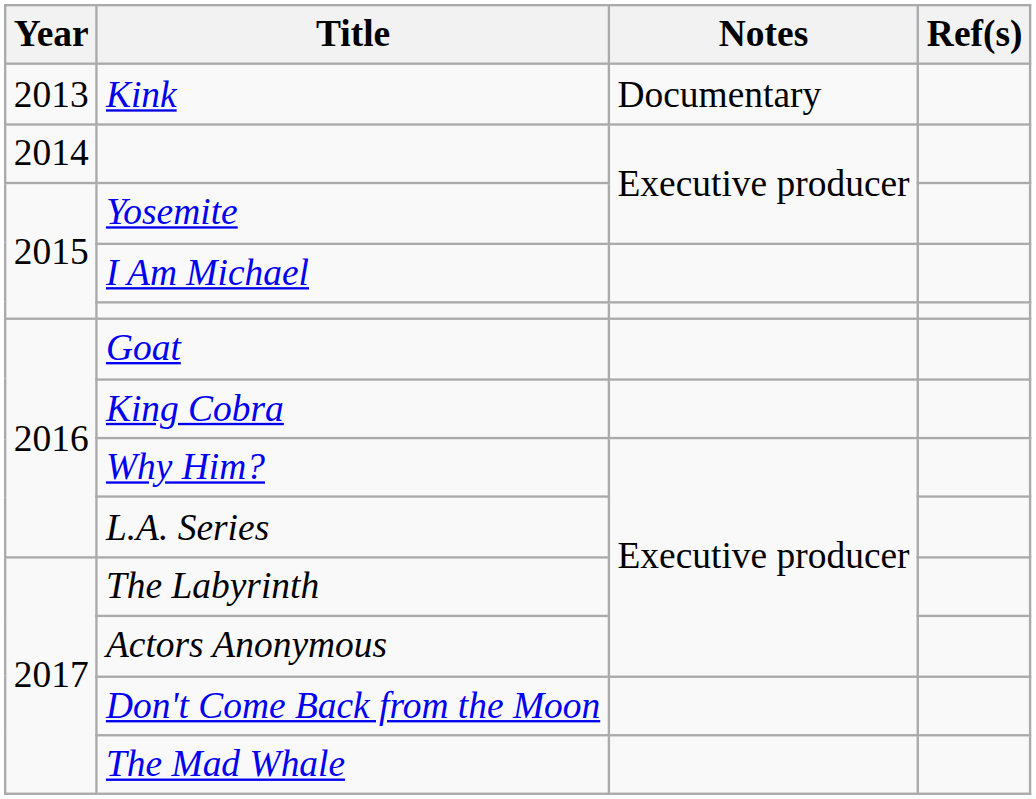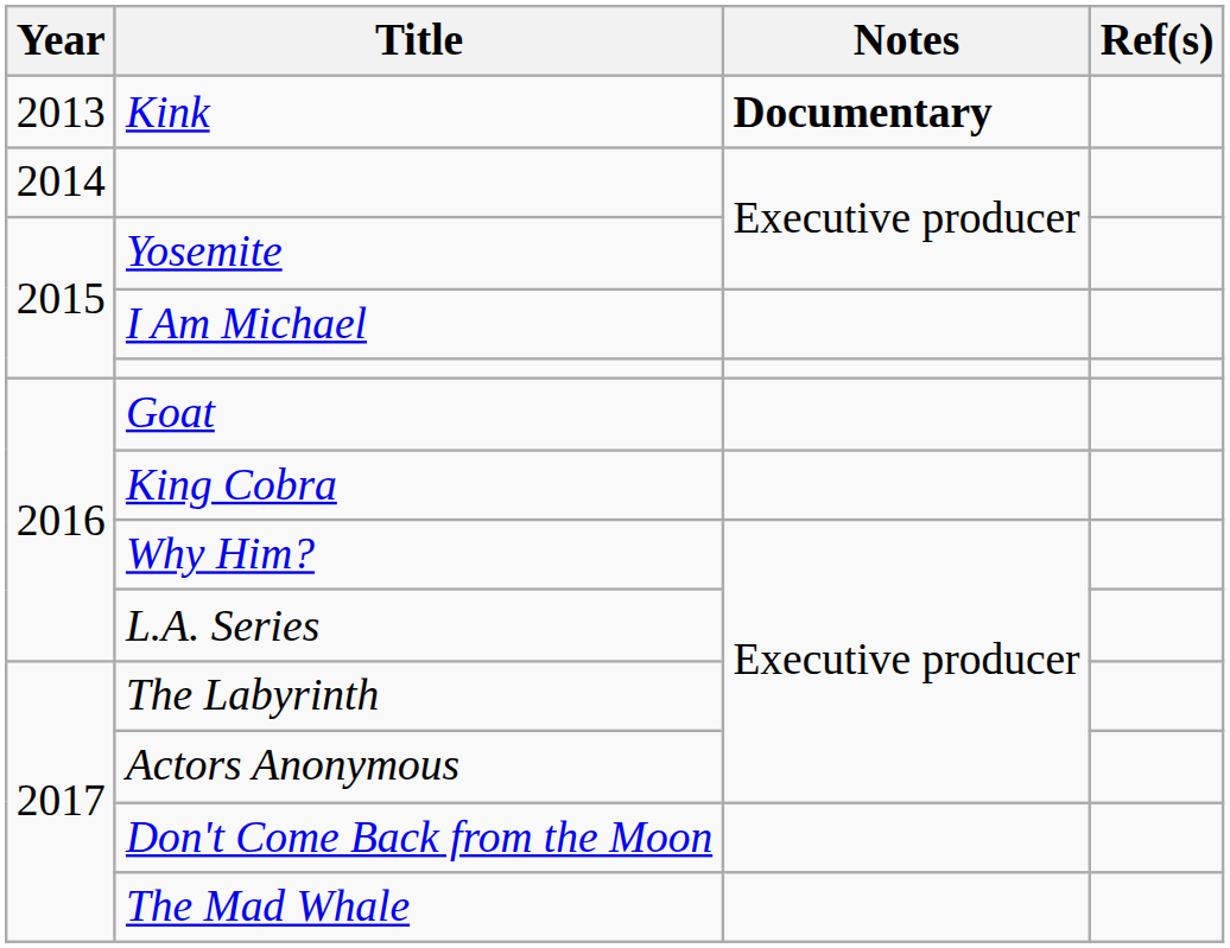Kink | Notes: normal -> bold
